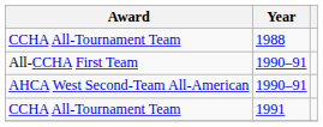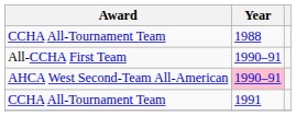row 4 | Year: no background -> pink background
